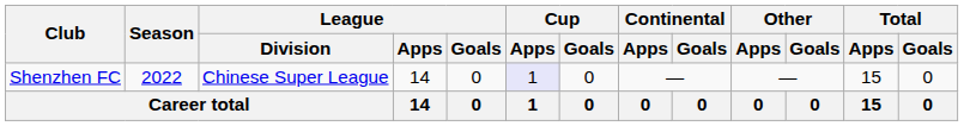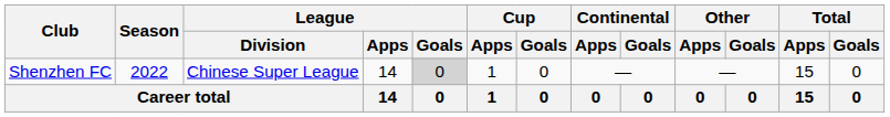Shenzhen FC | League / Goals: no background -> lightgrey background
Shenzhen FC | Cup / Apps: lavender background -> no background
